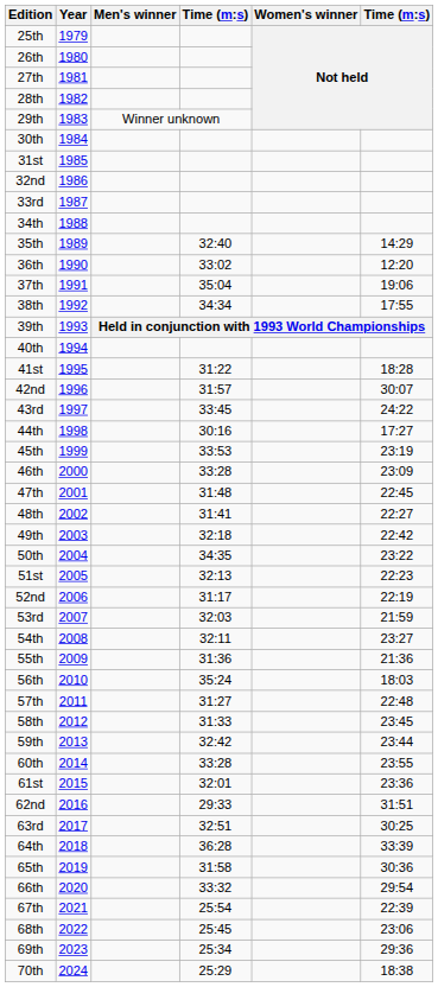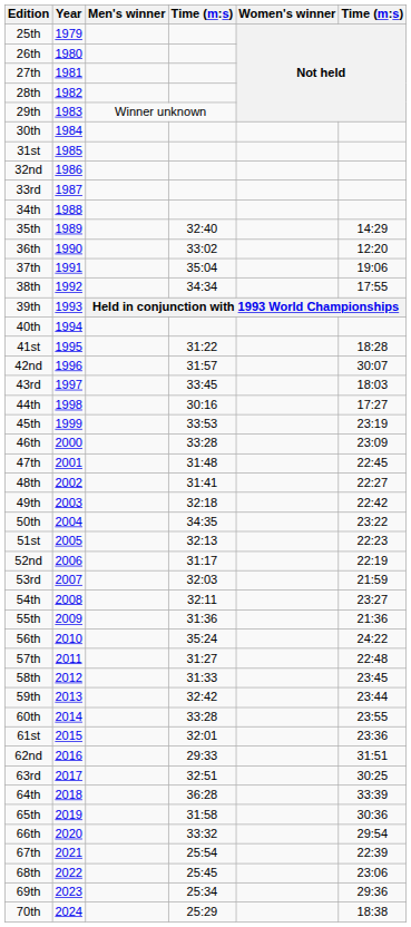43rd | column 6: 24:22 -> 18:03
56th | column 6: 18:03 -> 24:22
